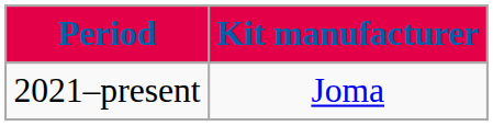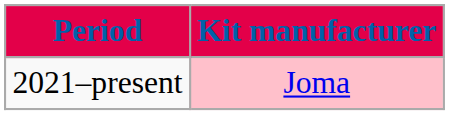2021–present | Kit manufacturer: no background -> pink background
